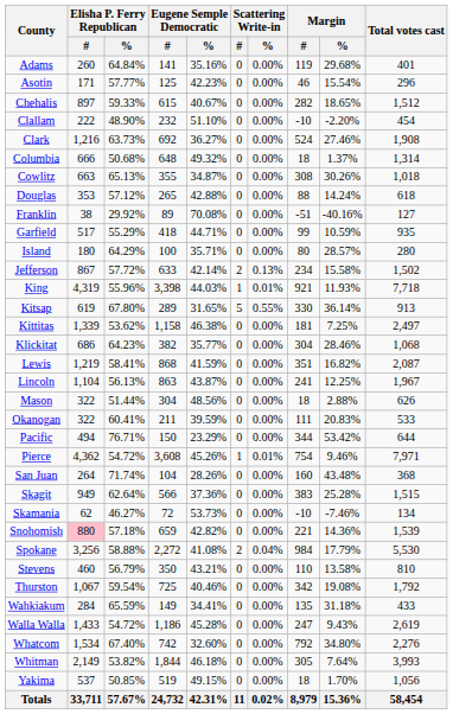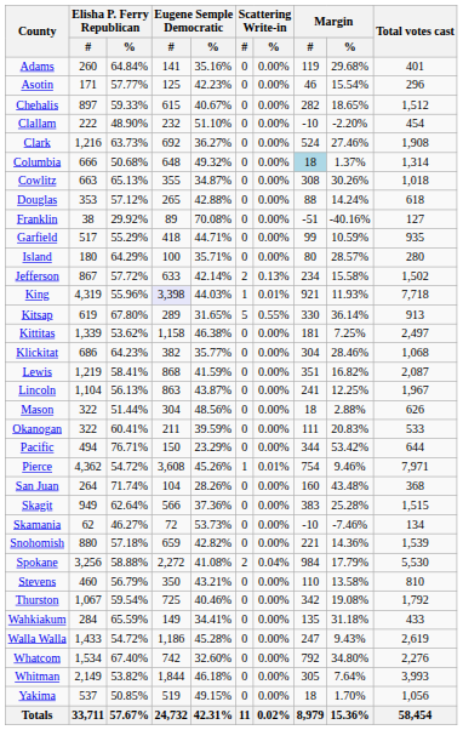Columbia | Margin / #: no background -> lightblue background
King | Eugene Semple Democratic / #: no background -> lavender background
Snohomish | Elisha P. Ferry Republican / #: pink background -> no background
